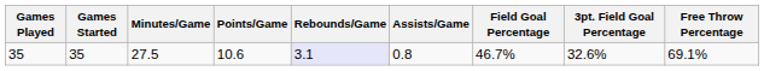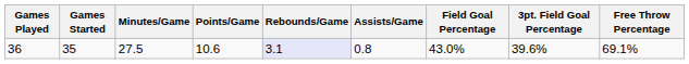row 2 | Games Played: 35 -> 36
row 2 | Field Goal Percentage: 46.7% -> 43.0%
row 2 | 3pt. Field Goal Percentage: 32.6% -> 39.6%
